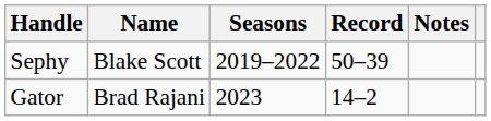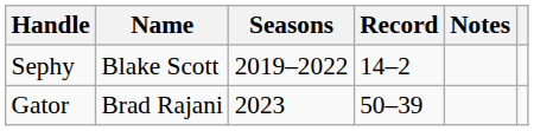Sephy | Record: 50–39 -> 14–2
Gator | Record: 14–2 -> 50–39
